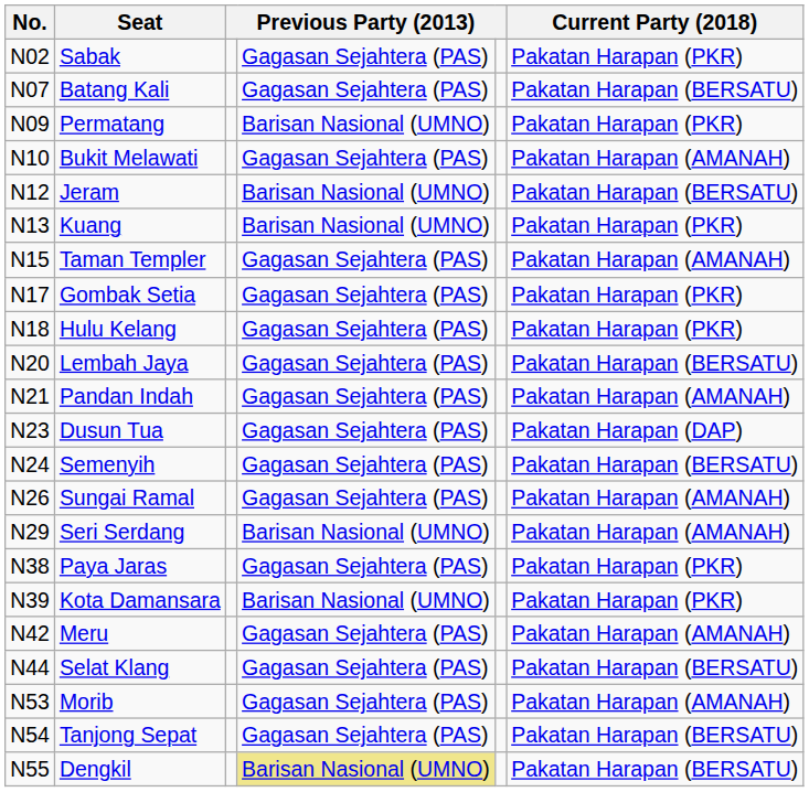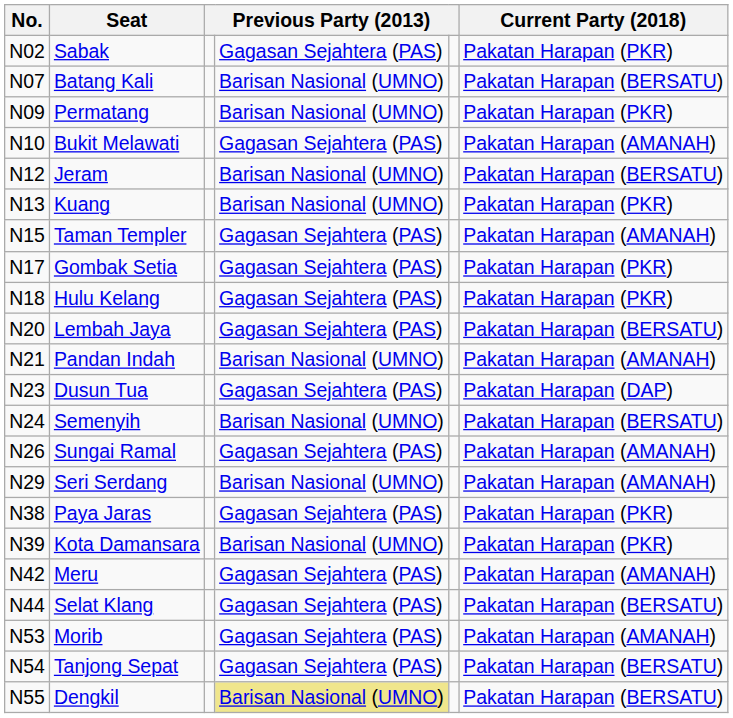Batang Kali | column 4: Gagasan Sejahtera (PAS) -> Barisan Nasional (UMNO)
Pandan Indah | column 4: Gagasan Sejahtera (PAS) -> Barisan Nasional (UMNO)
Semenyih | column 4: Gagasan Sejahtera (PAS) -> Barisan Nasional (UMNO)
